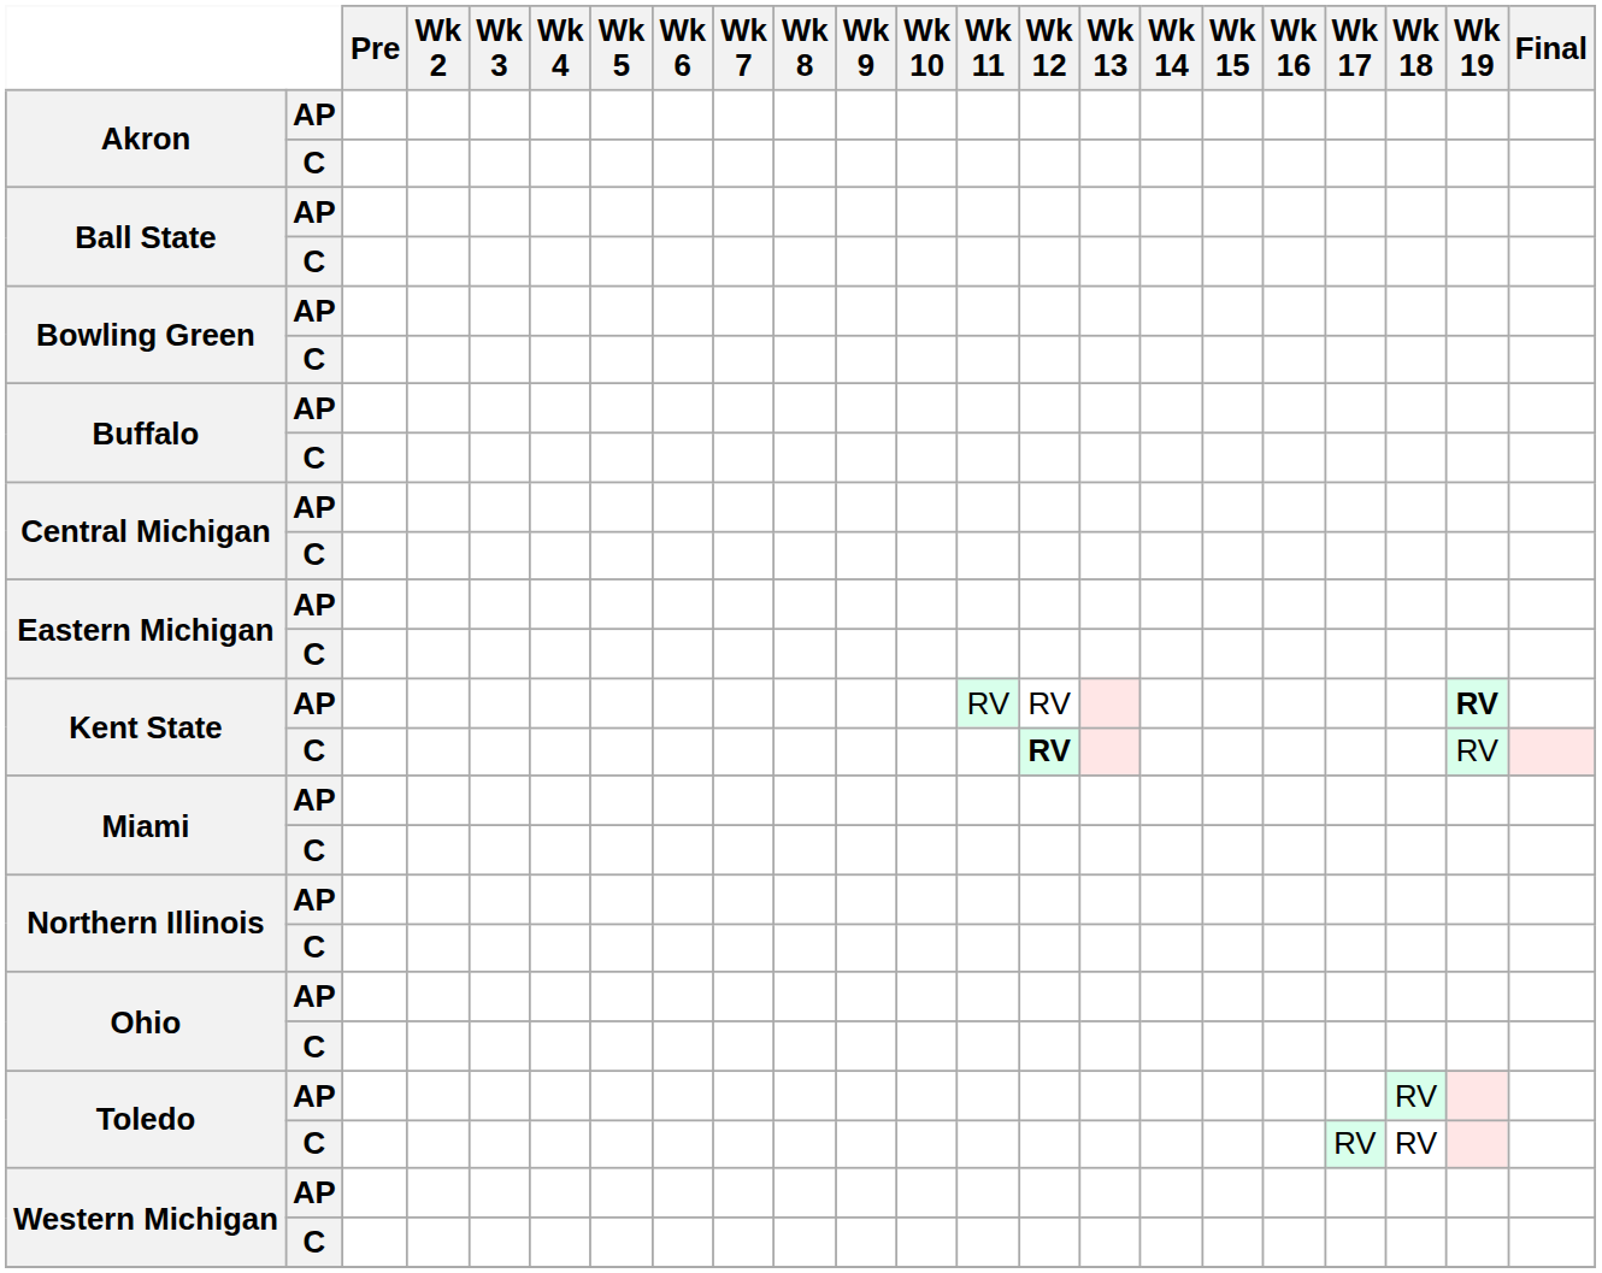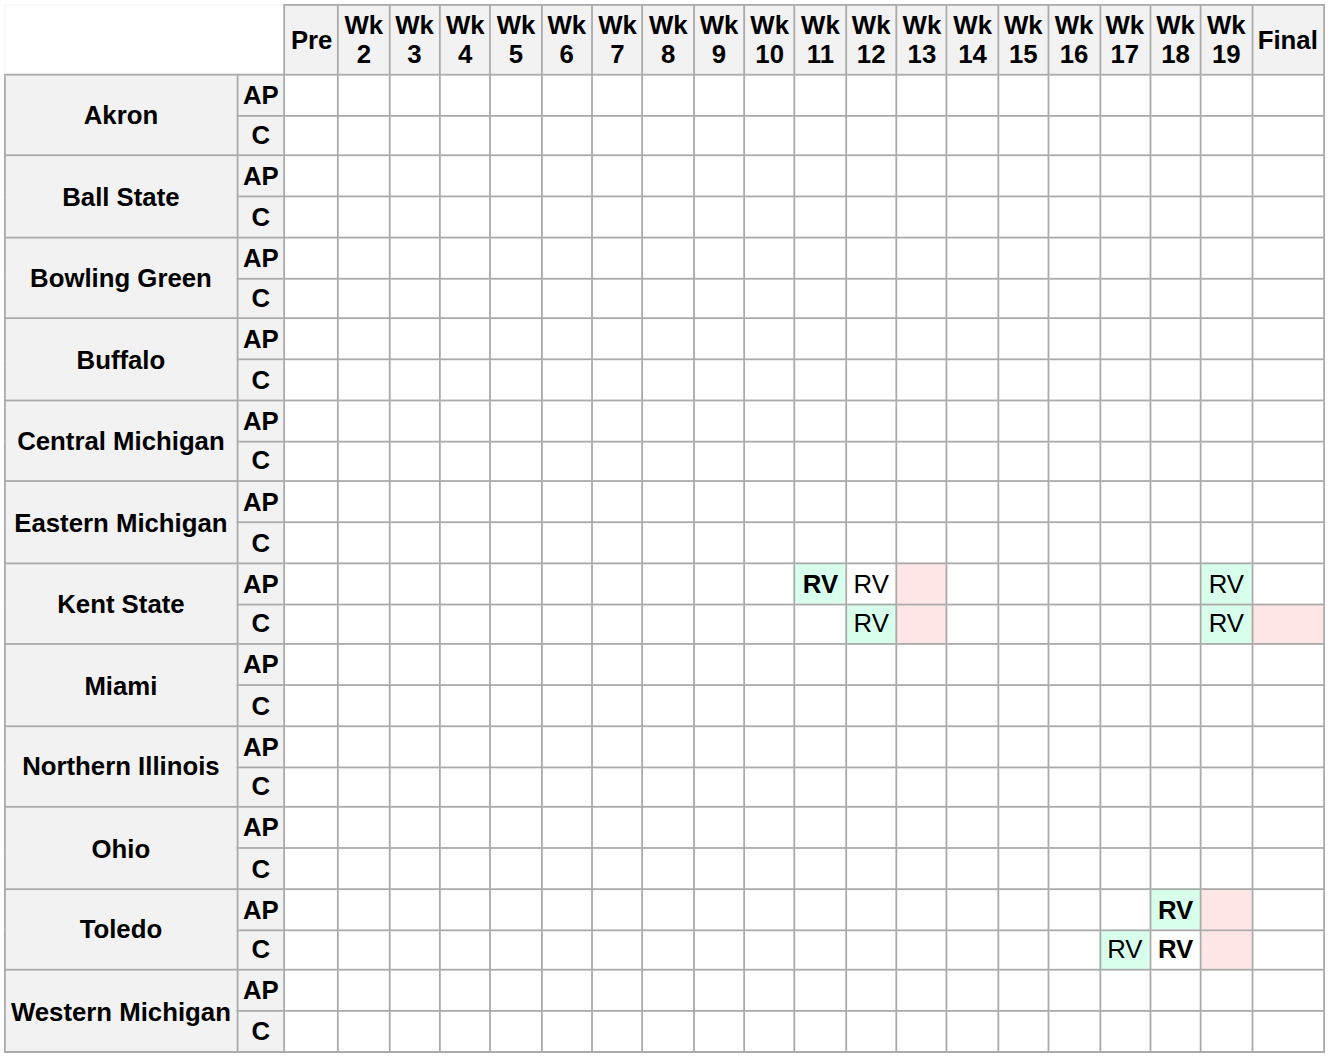Kent State / AP | Wk 11: normal -> bold
Kent State / AP | Wk 19: bold -> normal
Kent State / C | Wk 12: bold -> normal
Toledo / AP | Wk 18: normal -> bold
Toledo / C | Wk 18: normal -> bold
